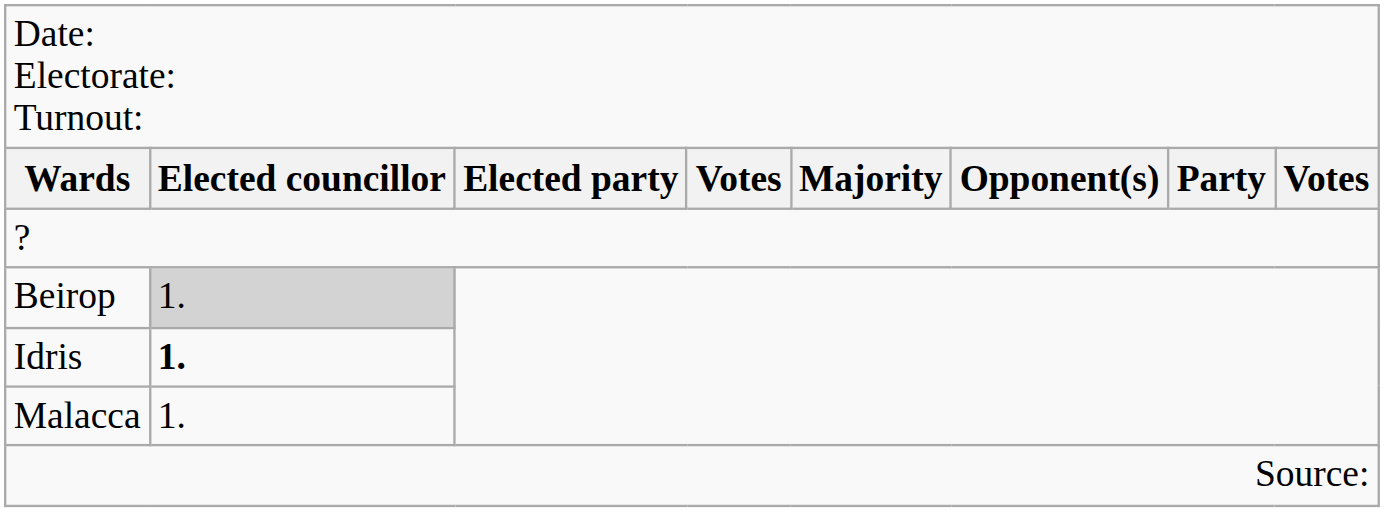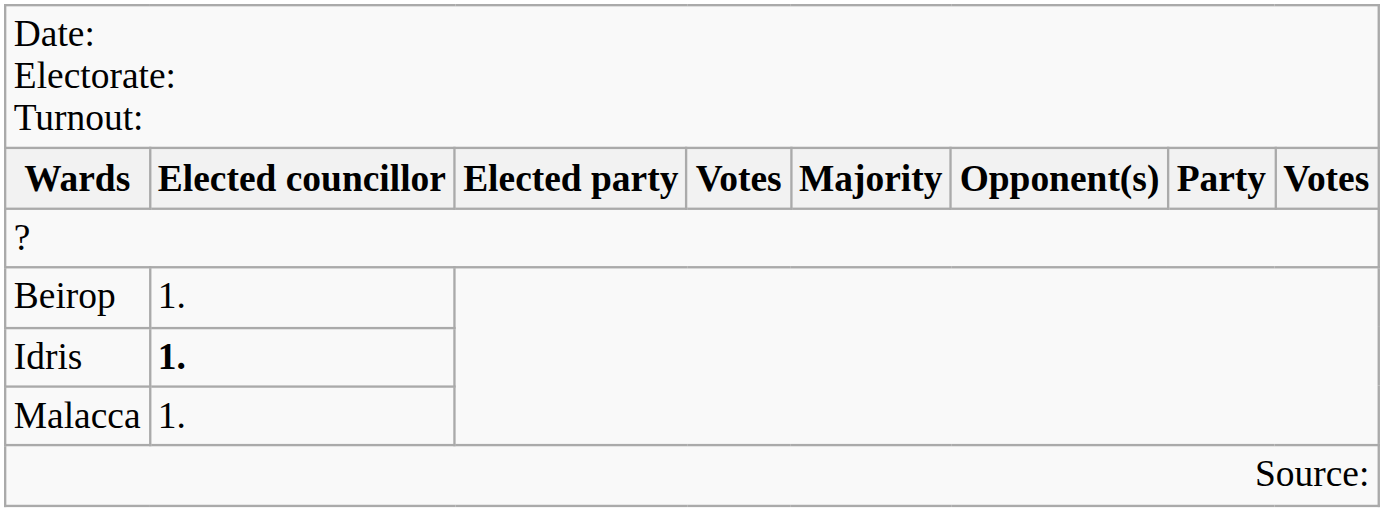Beirop | column 2: lightgrey background -> no background
